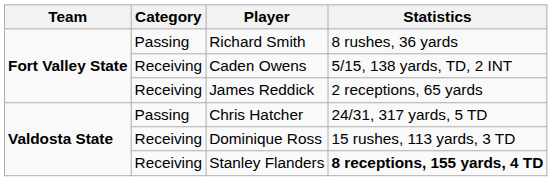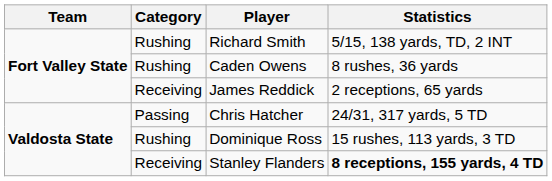Richard Smith | Category: Passing -> Rushing
Richard Smith | Statistics: 8 rushes, 36 yards -> 5/15, 138 yards, TD, 2 INT
Caden Owens | Category: Receiving -> Rushing
Caden Owens | Statistics: 5/15, 138 yards, TD, 2 INT -> 8 rushes, 36 yards
Dominique Ross | Category: Receiving -> Rushing
